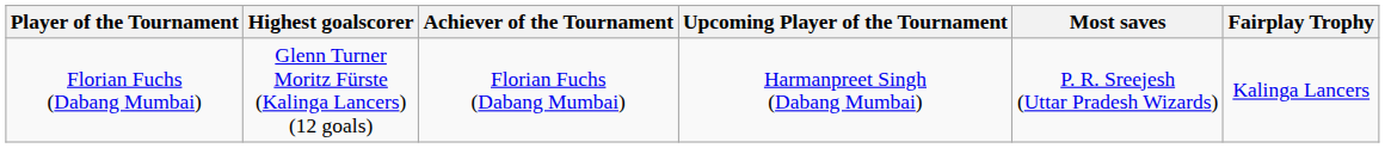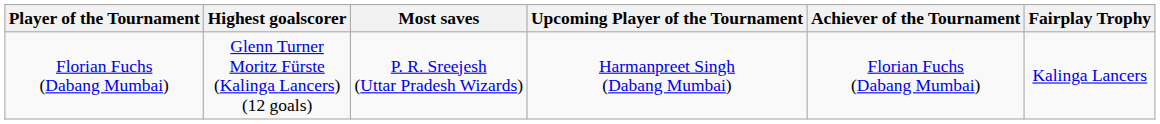columns swapped: Most saves <-> Achiever of the Tournament
